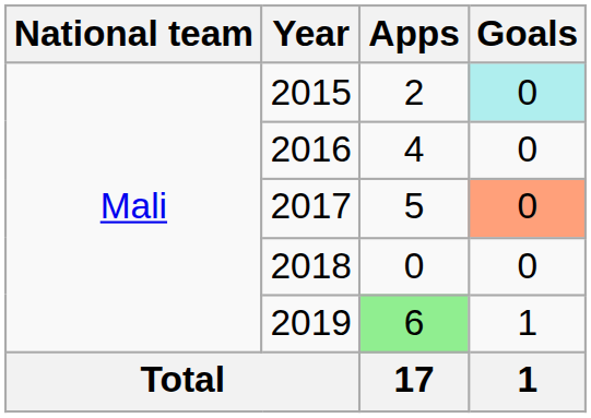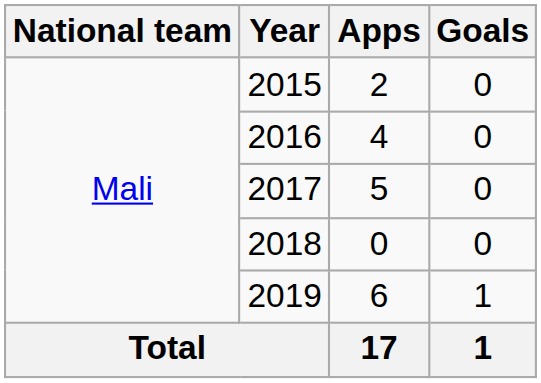2015 | Goals: paleturquoise background -> no background
2017 | Goals: lightsalmon background -> no background
2019 | Apps: lightgreen background -> no background
